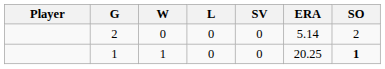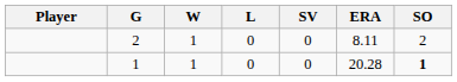row 2 | W: 0 -> 1
row 2 | ERA: 5.14 -> 8.11
row 3 | ERA: 20.25 -> 20.28
